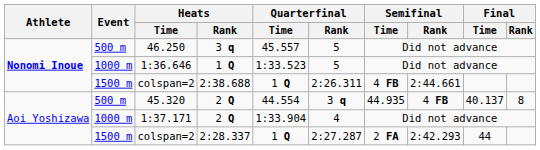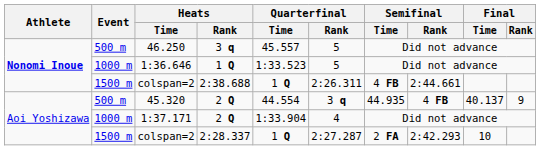45.320 | Final / Rank: 8 -> 9
colspan=2 / 2:28.337 | Final / Time: 44 -> 10
